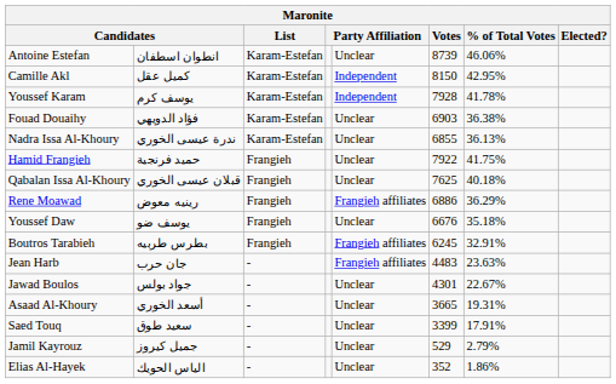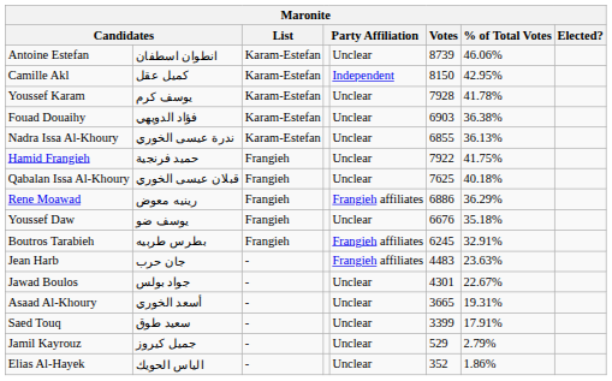Youssef Karam | column 5: Independent -> Unclear
